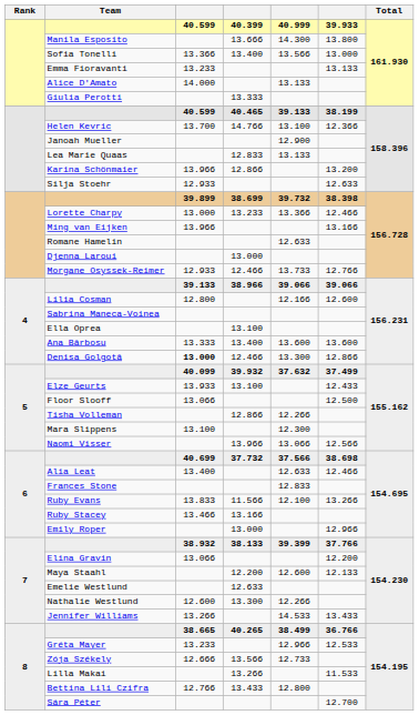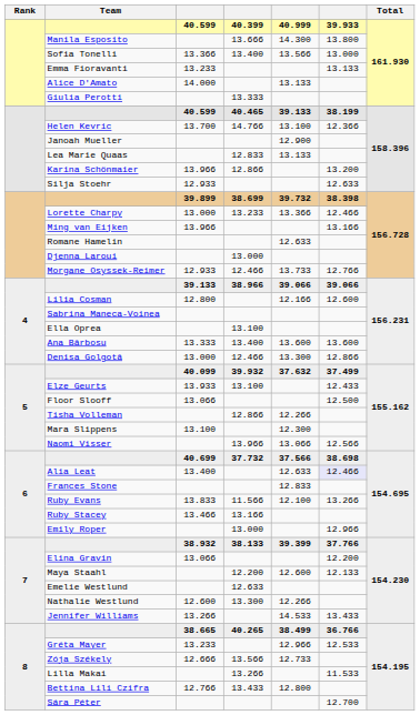Denisa Golgotă | column 3: bold -> normal
Alia Leat | column 6: no background -> lavender background
